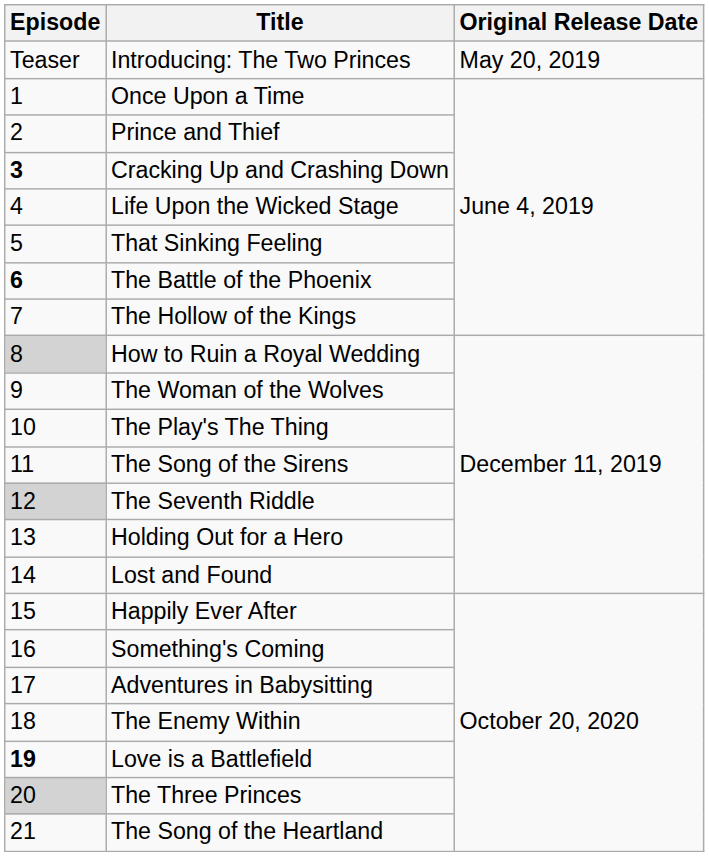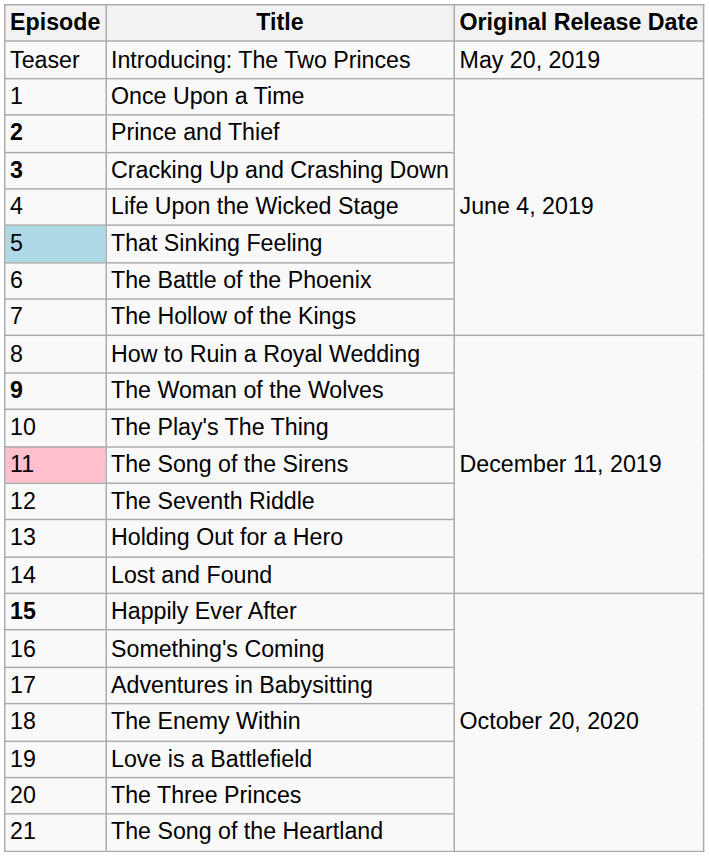Prince and Thief | Episode: normal -> bold
That Sinking Feeling | Episode: no background -> lightblue background
The Battle of the Phoenix | Episode: bold -> normal
How to Ruin a Royal Wedding | Episode: lightgrey background -> no background
The Woman of the Wolves | Episode: normal -> bold
The Song of the Sirens | Episode: no background -> pink background
The Seventh Riddle | Episode: lightgrey background -> no background
Happily Ever After | Episode: normal -> bold
Love is a Battlefield | Episode: bold -> normal
The Three Princes | Episode: lightgrey background -> no background
